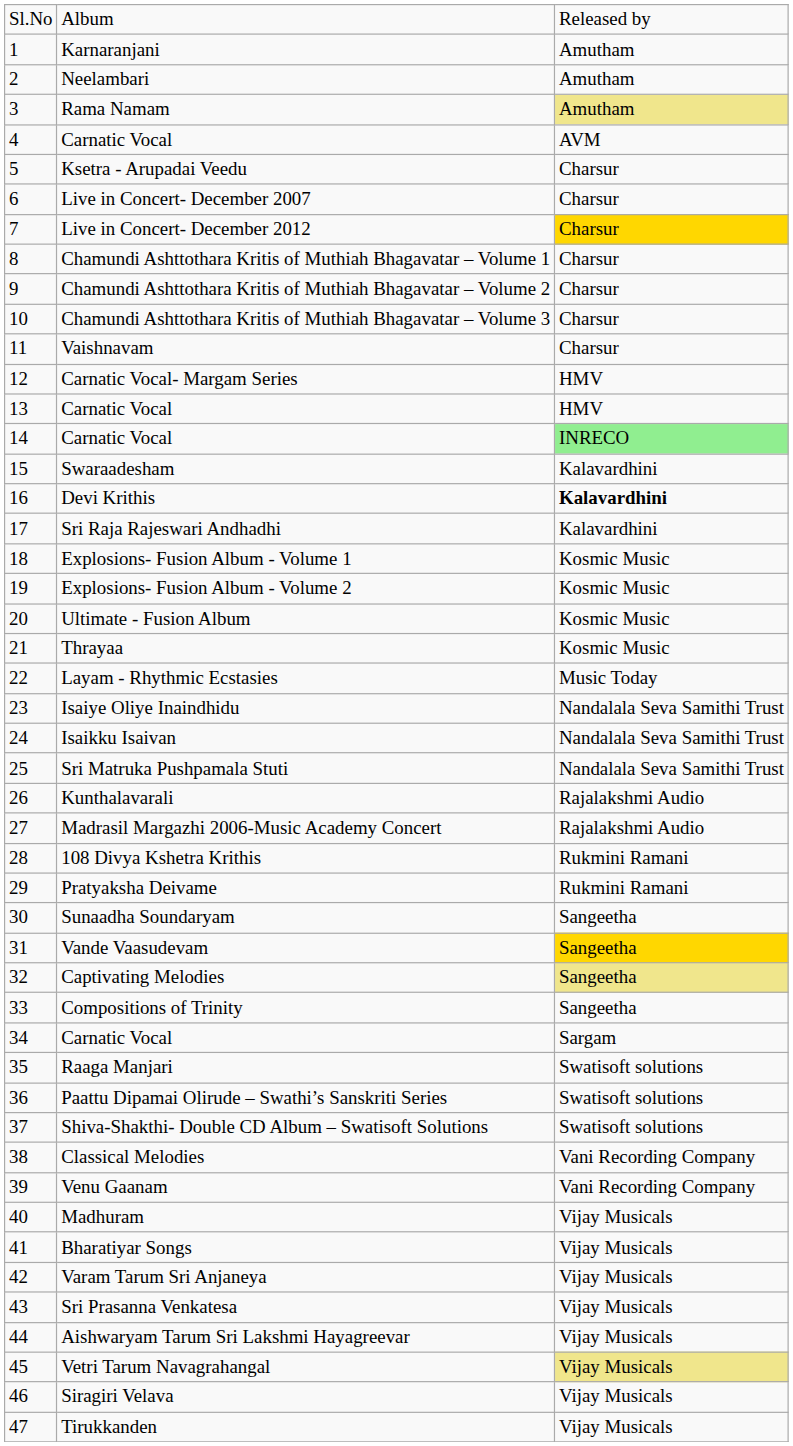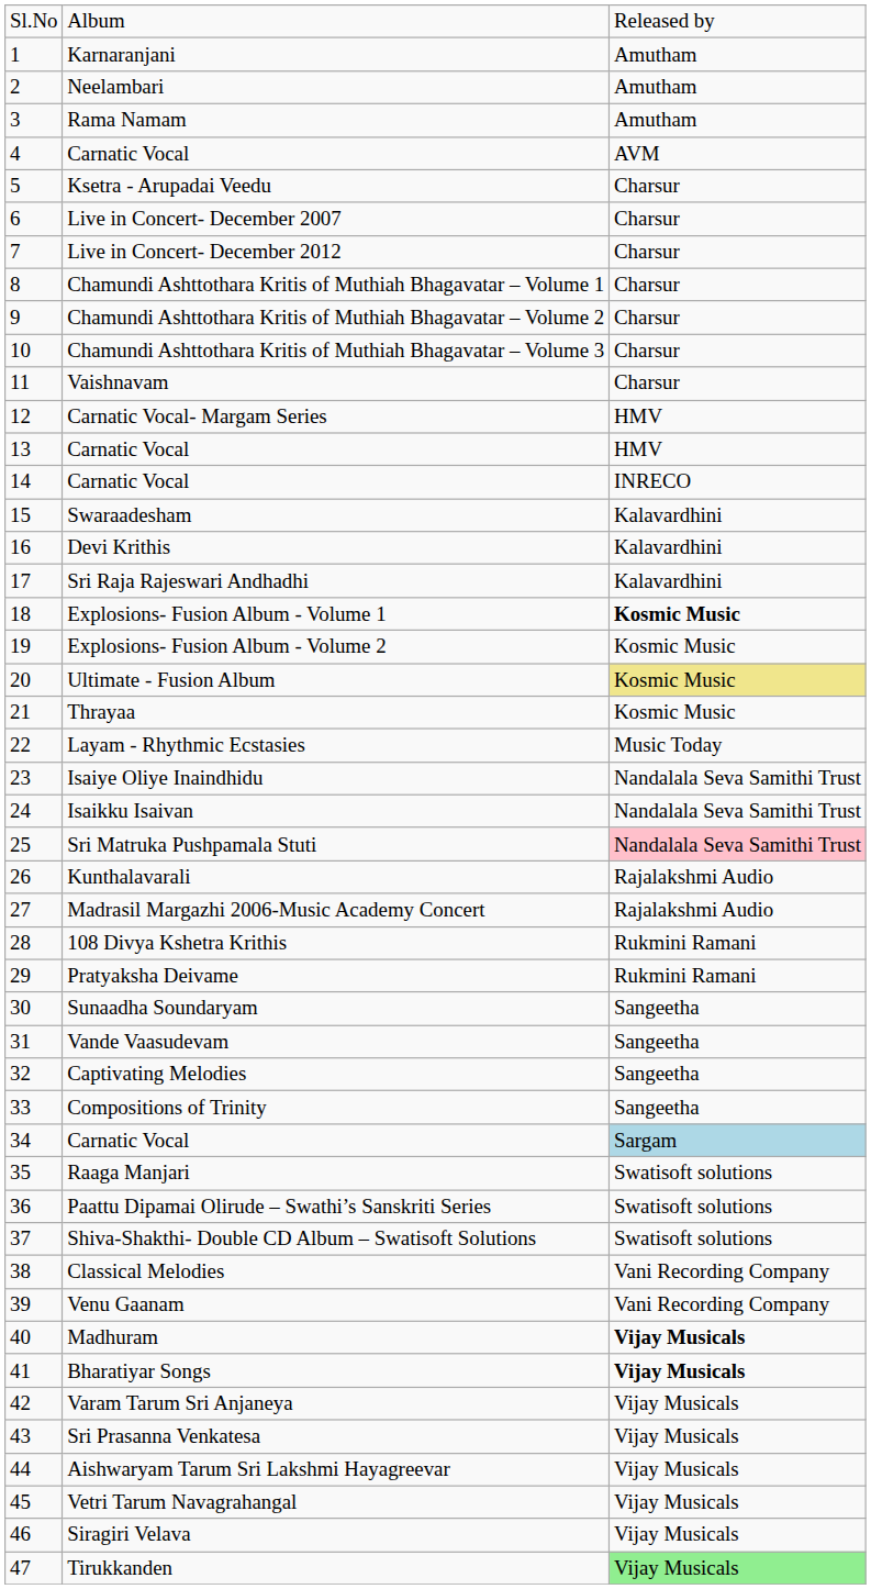Rama Namam | column 3: khaki background -> no background
Live in Concert- December 2012 | column 3: gold background -> no background
14 / Carnatic Vocal | column 3: lightgreen background -> no background
Devi Krithis | column 3: bold -> normal
Explosions- Fusion Album - Volume 1 | column 3: normal -> bold
Ultimate - Fusion Album | column 3: no background -> khaki background
Sri Matruka Pushpamala Stuti | column 3: no background -> pink background
Vande Vaasudevam | column 3: gold background -> no background
Captivating Melodies | column 3: khaki background -> no background
34 / Carnatic Vocal | column 3: no background -> lightblue background
Madhuram | column 3: normal -> bold
Bharatiyar Songs | column 3: normal -> bold
Vetri Tarum Navagrahangal | column 3: khaki background -> no background
Tirukkanden | column 3: no background -> lightgreen background
